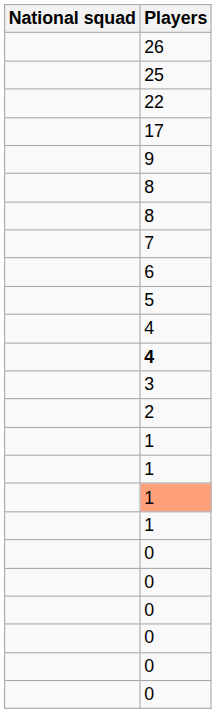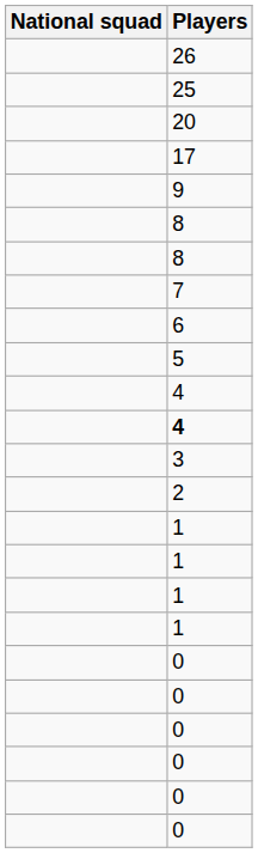row 4 | Players: 22 -> 20
row 18 | Players: lightsalmon background -> no background
